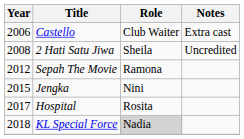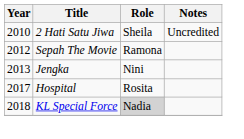- row: 2006 | Castello | Club Waiter | Extra cast
2 Hati Satu Jiwa | Year: 2008 -> 2010
Jengka | Year: 2015 -> 2013
